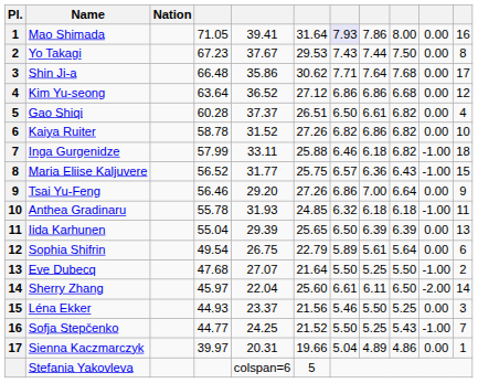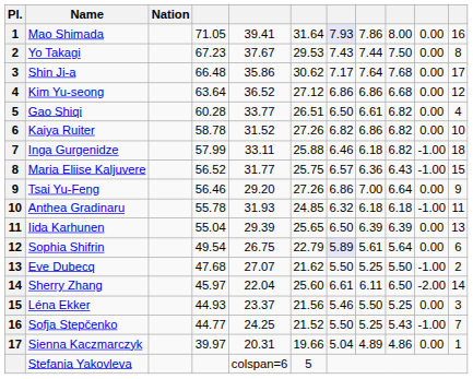Shin Ji-a | column 7: 7.71 -> 7.17
Gao Shiqi | column 5: 37.37 -> 33.77
Sophia Shifrin | column 7: no background -> lavender background
Eve Dubecq | column 6: 21.64 -> 21.62
